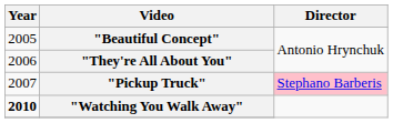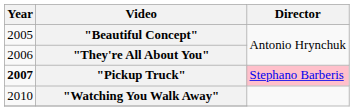"Pickup Truck" | Year: normal -> bold
"Watching You Walk Away" | Year: bold -> normal
